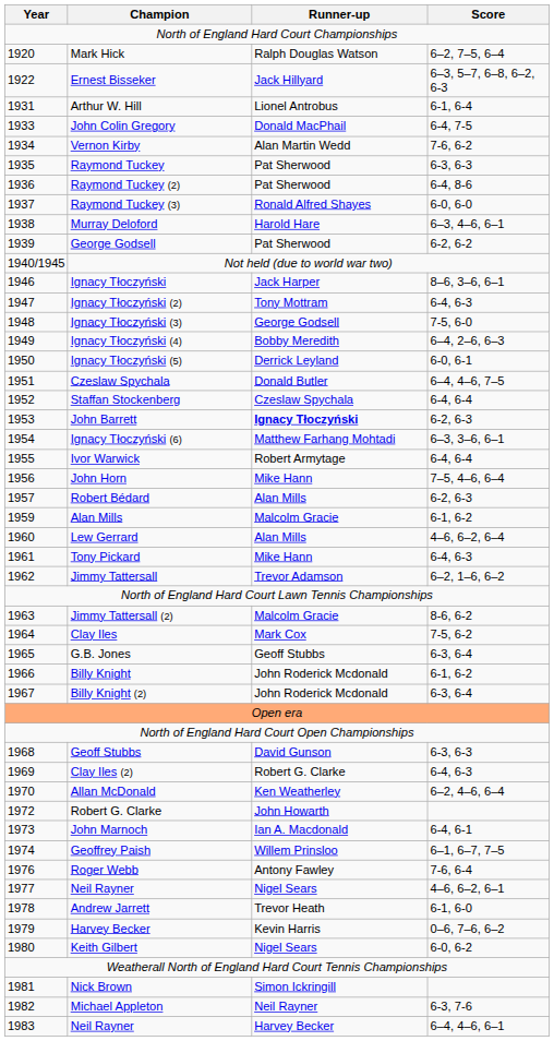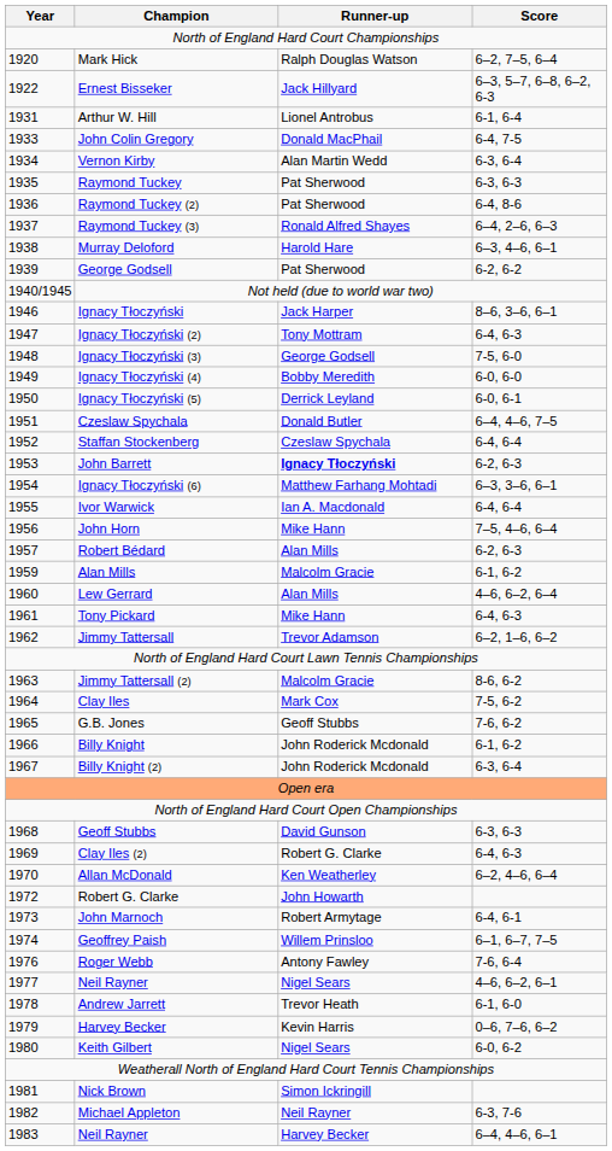Vernon Kirby | Score: 7-6, 6-2 -> 6-3, 6-4
Raymond Tuckey (3) | Score: 6-0, 6-0 -> 6–4, 2–6, 6–3
Ignacy Tłoczyński (4) | Score: 6–4, 2–6, 6–3 -> 6-0, 6-0
Ivor Warwick | Runner-up: Robert Armytage -> Ian A. Macdonald
G.B. Jones | Score: 6-3, 6-4 -> 7-6, 6-2
John Marnoch | Runner-up: Ian A. Macdonald -> Robert Armytage
